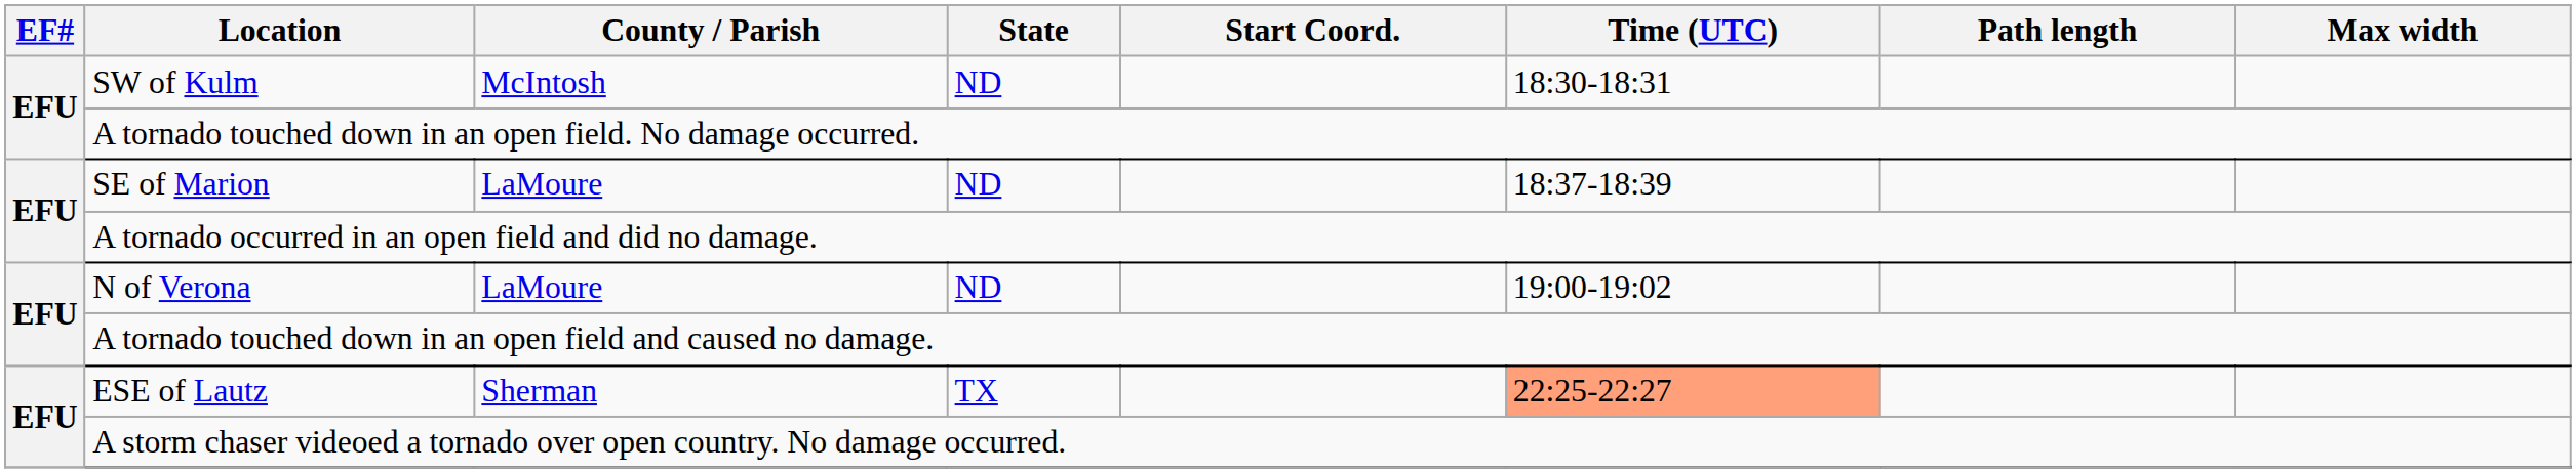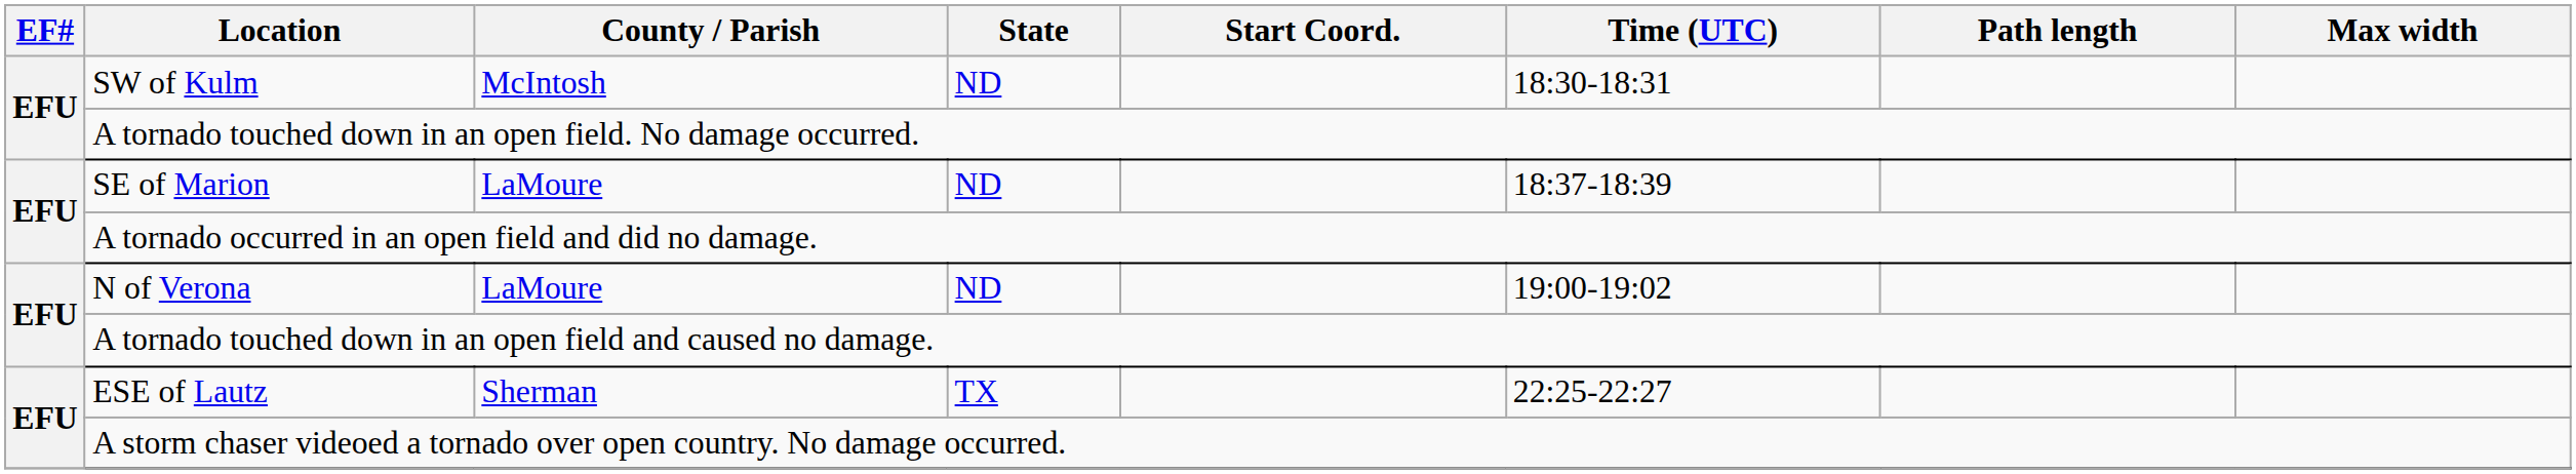ESE of Lautz | Time (UTC): lightsalmon background -> no background
